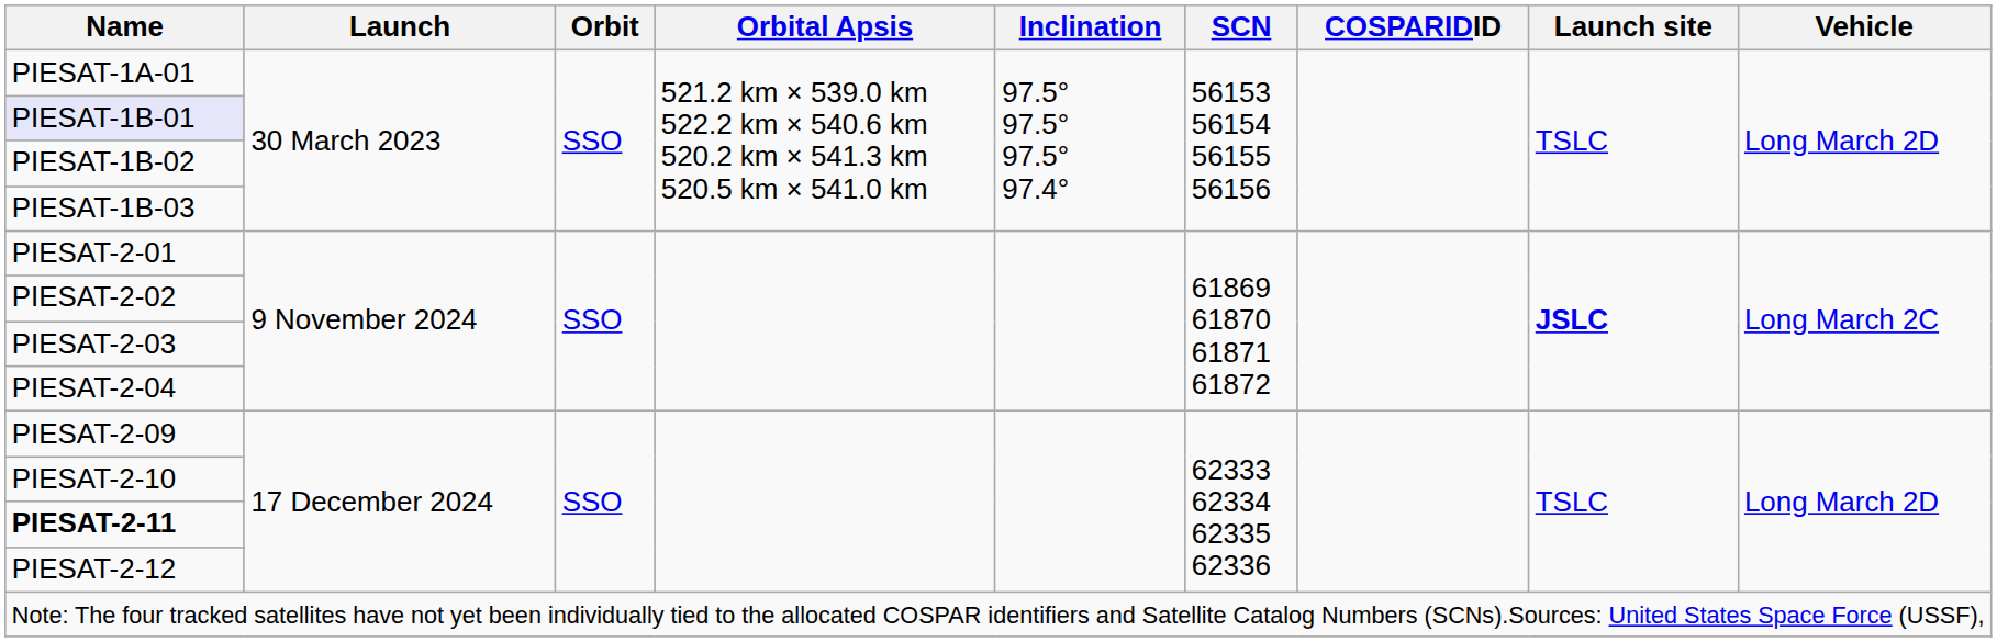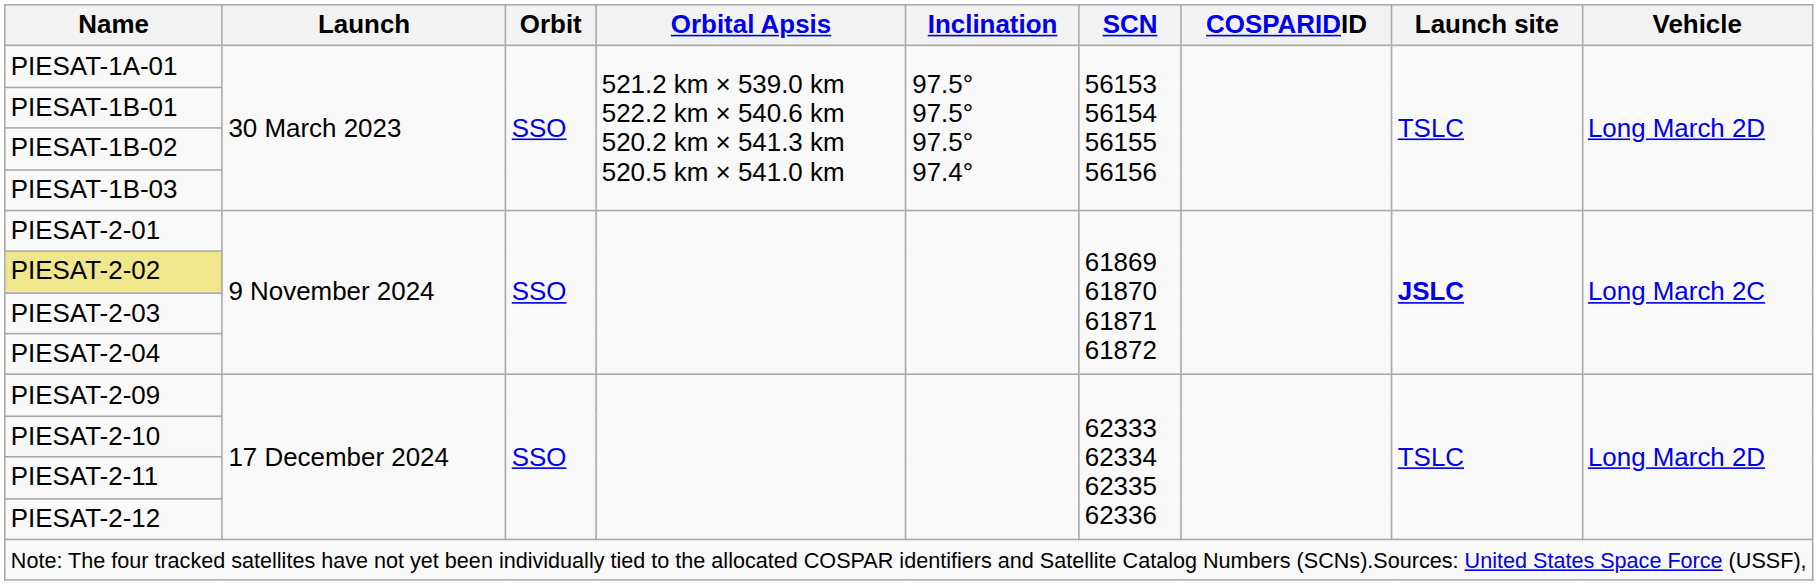PIESAT-1B-01 | Name: lavender background -> no background
PIESAT-2-02 | Name: no background -> khaki background
PIESAT-2-11 | Name: bold -> normal
